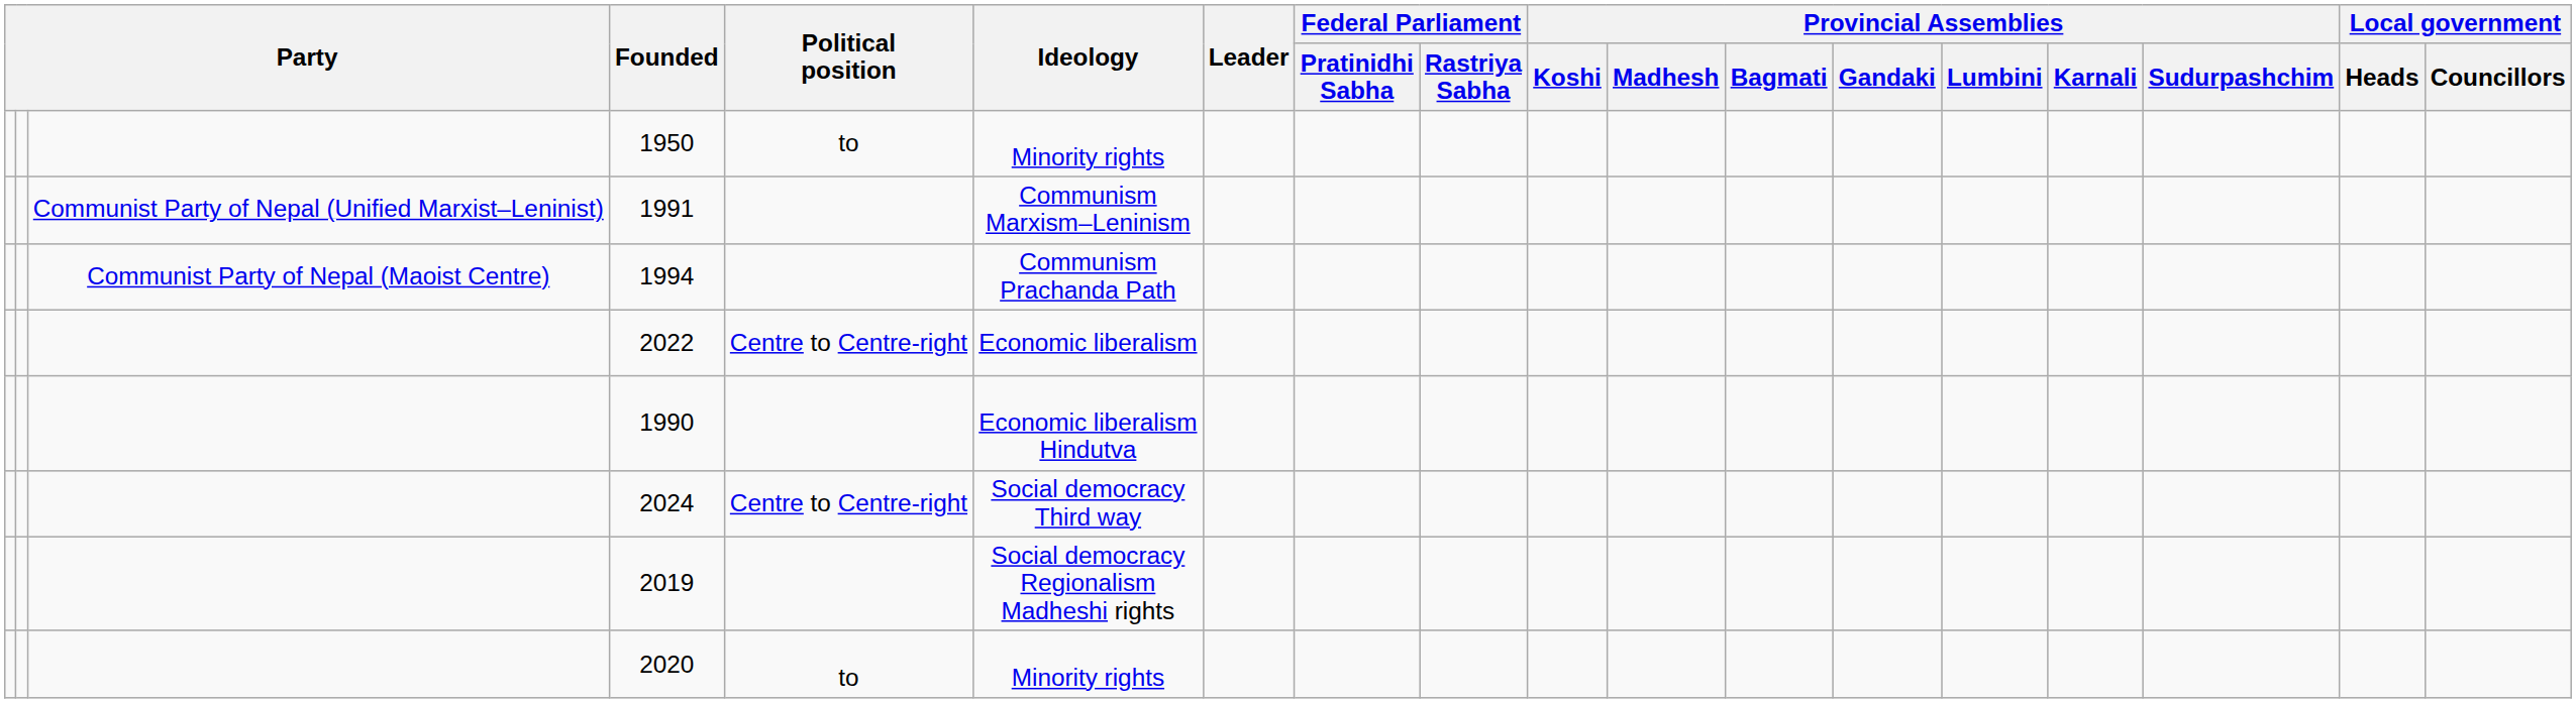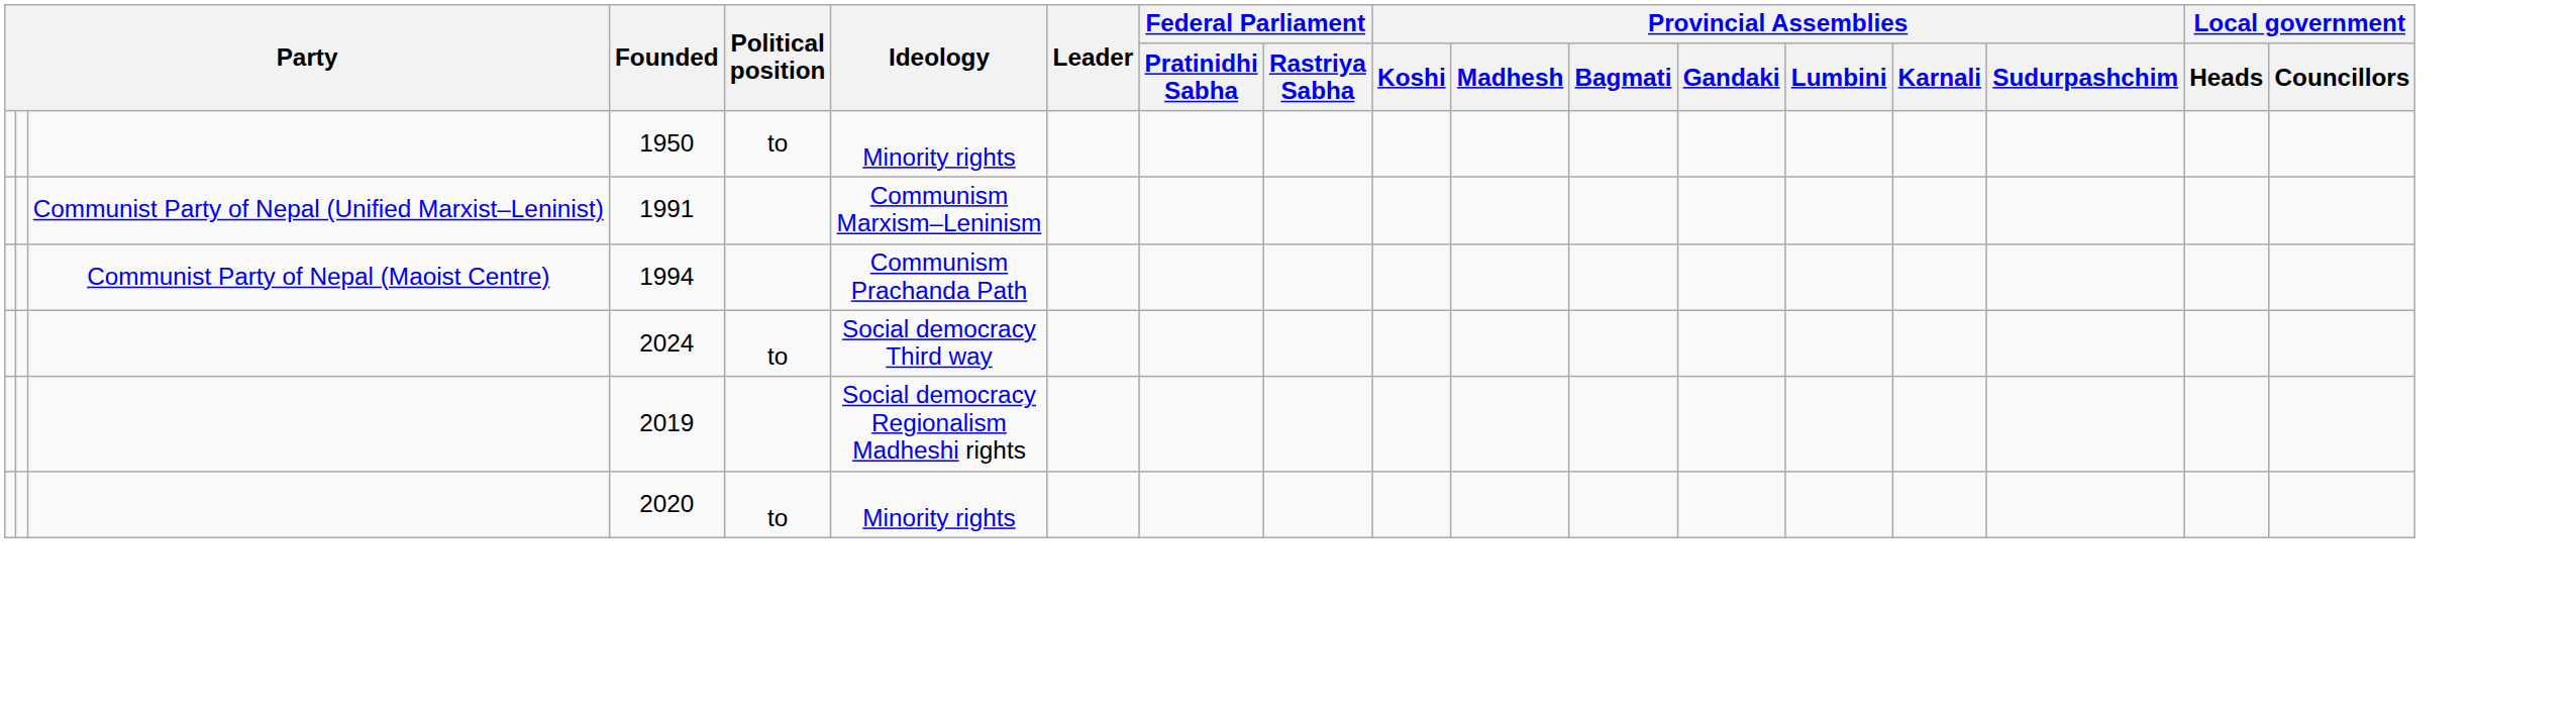- row: 2022 | Centre to Centre-right | Economic liberalism
- row: 1990 | Economic liberalism Hindutva
2024 | Political position: Centre to Centre-right -> to
